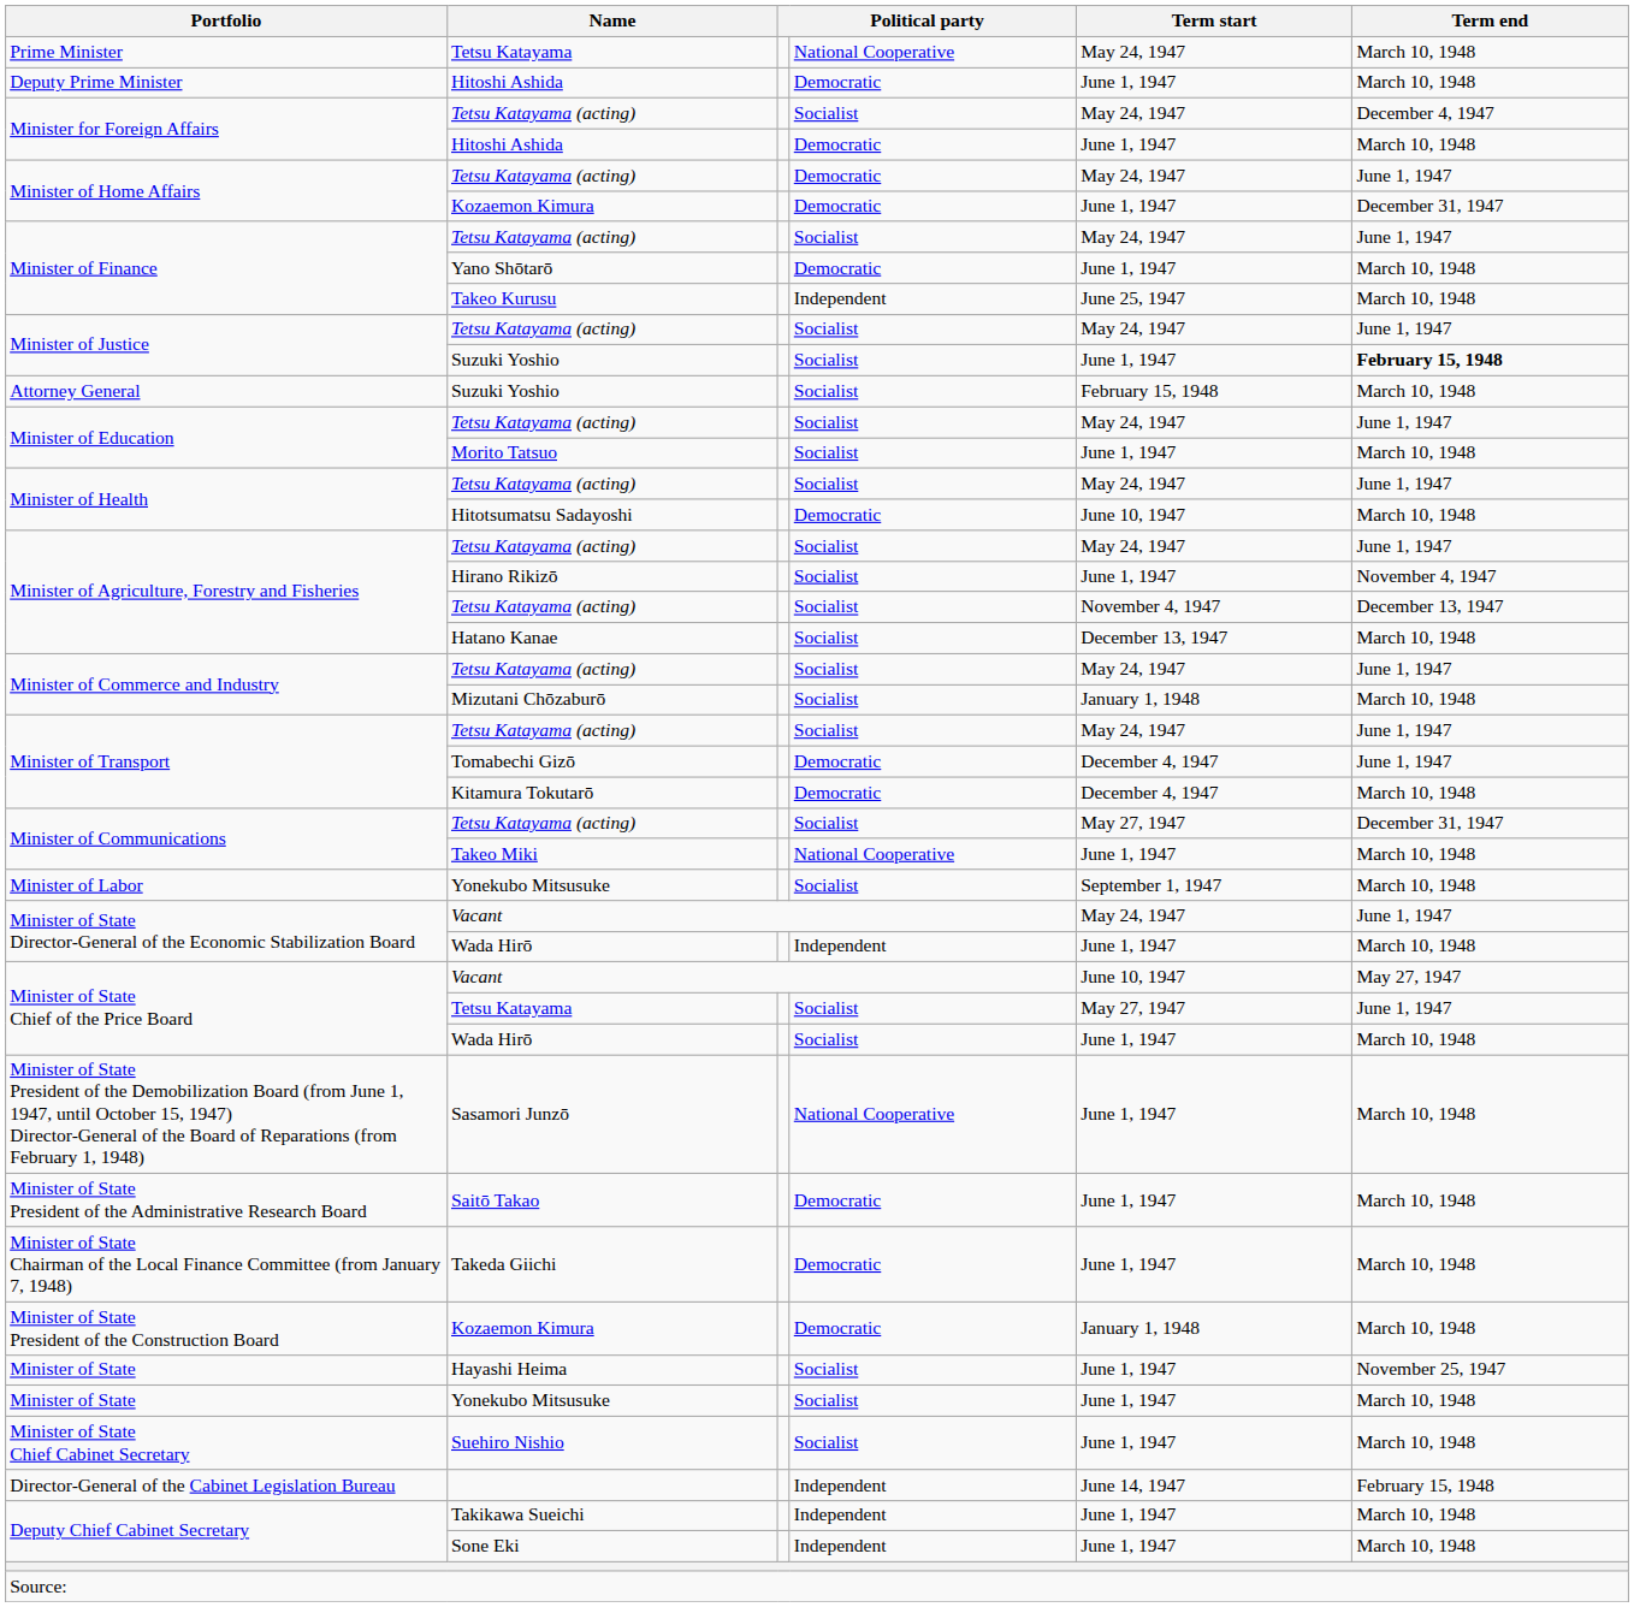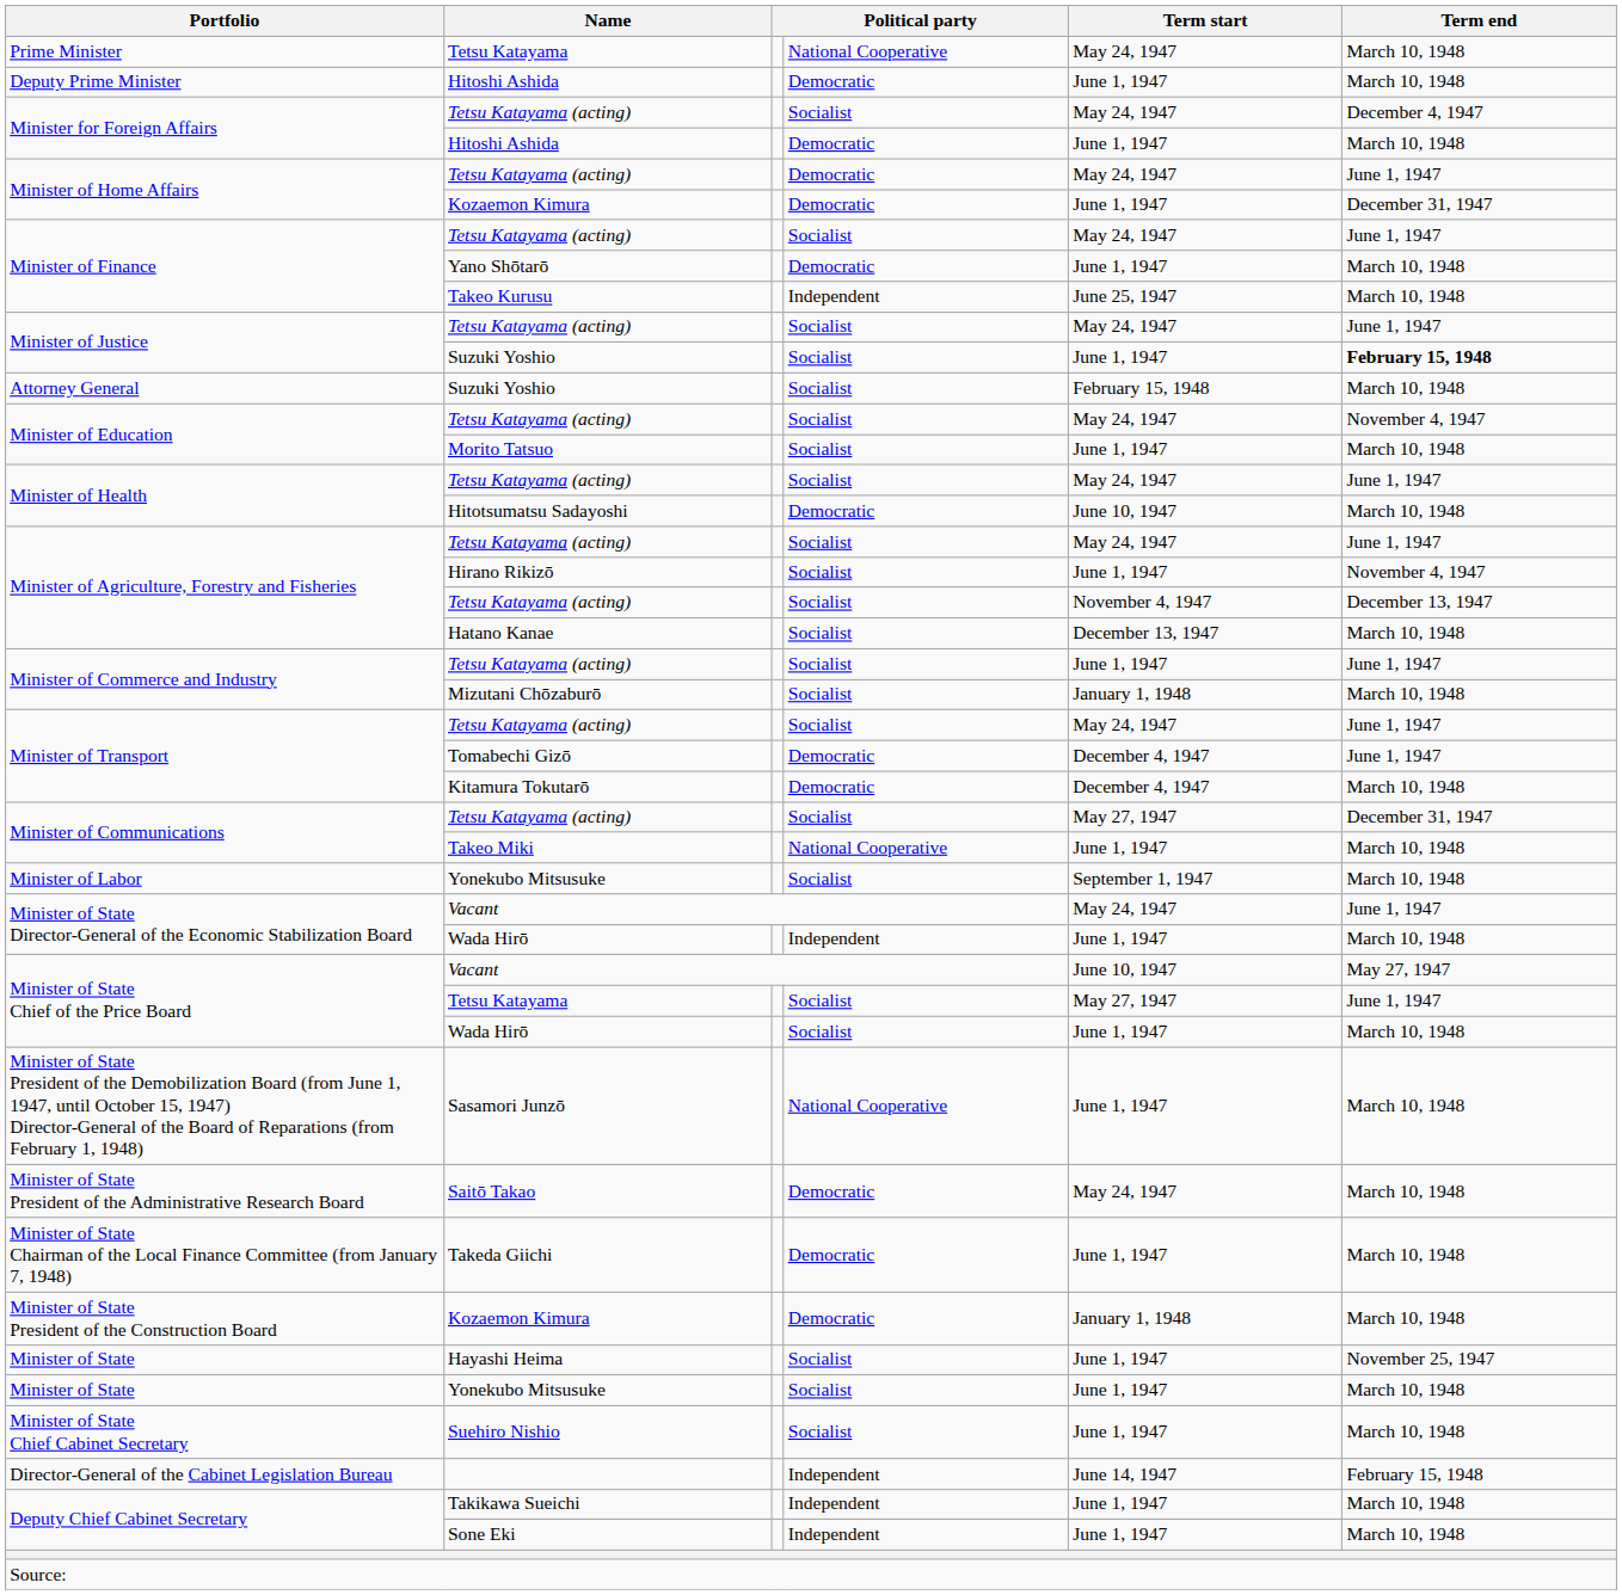Minister of Education / Tetsu Katayama (acting) | Term end: June 1, 1947 -> November 4, 1947
Minister of Commerce and Industry / Tetsu Katayama (acting) | Term start: May 24, 1947 -> June 1, 1947
Saitō Takao | Term start: June 1, 1947 -> May 24, 1947
